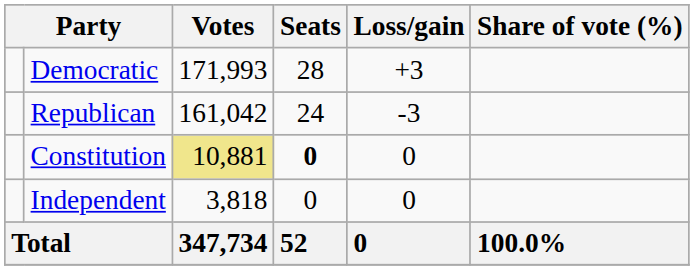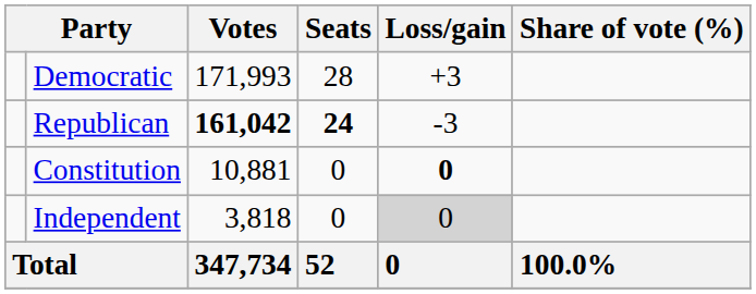Republican | Votes: normal -> bold
Republican | Seats: normal -> bold
Constitution | Votes: khaki background -> no background
Constitution | Seats: bold -> normal
Constitution | Loss/gain: normal -> bold
Independent | Loss/gain: no background -> lightgrey background
